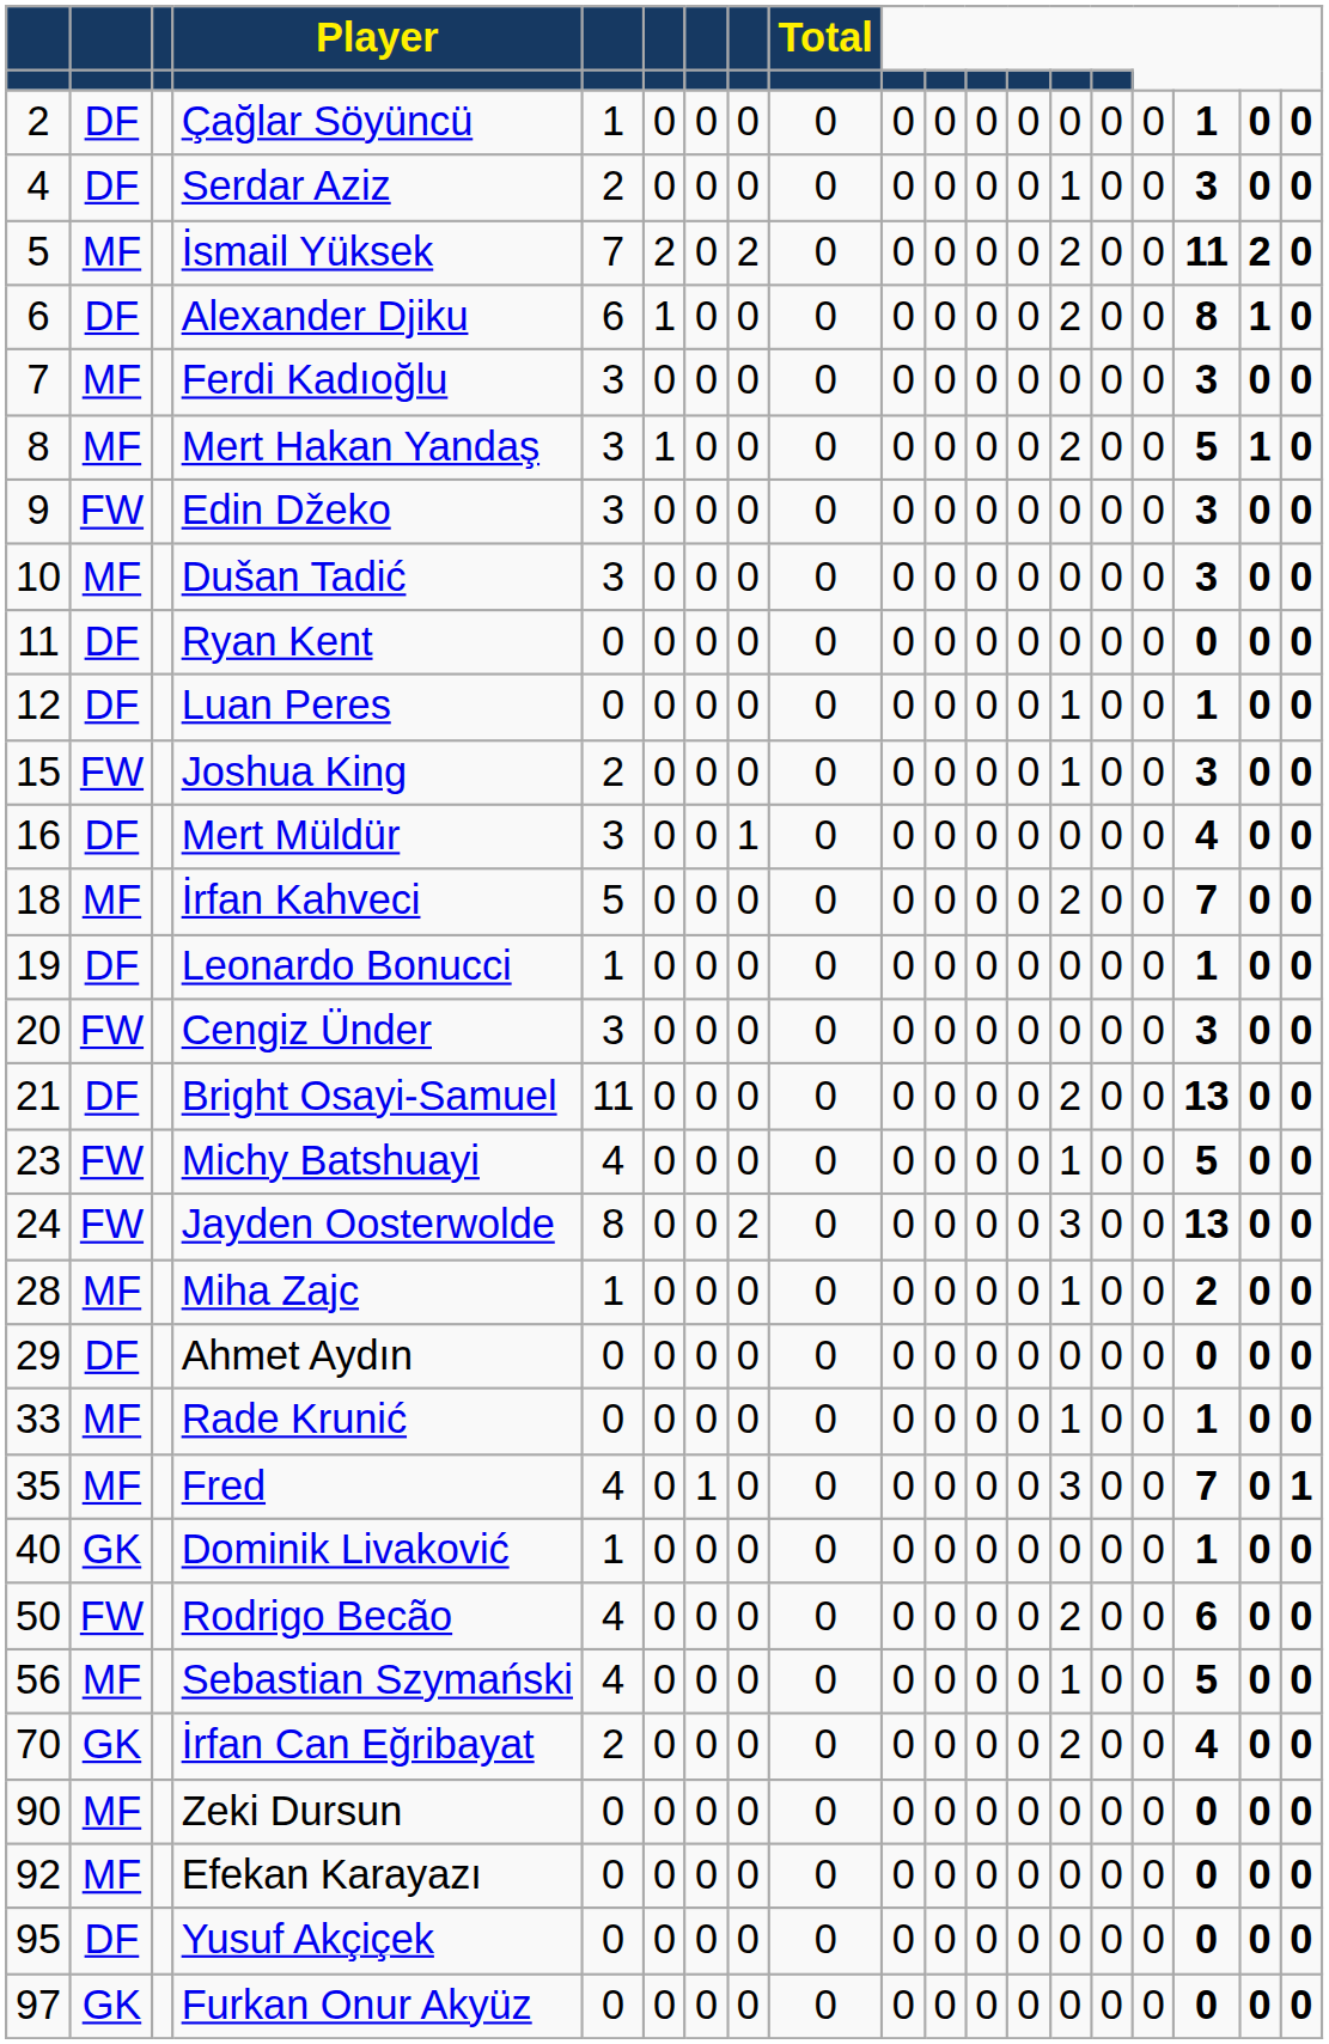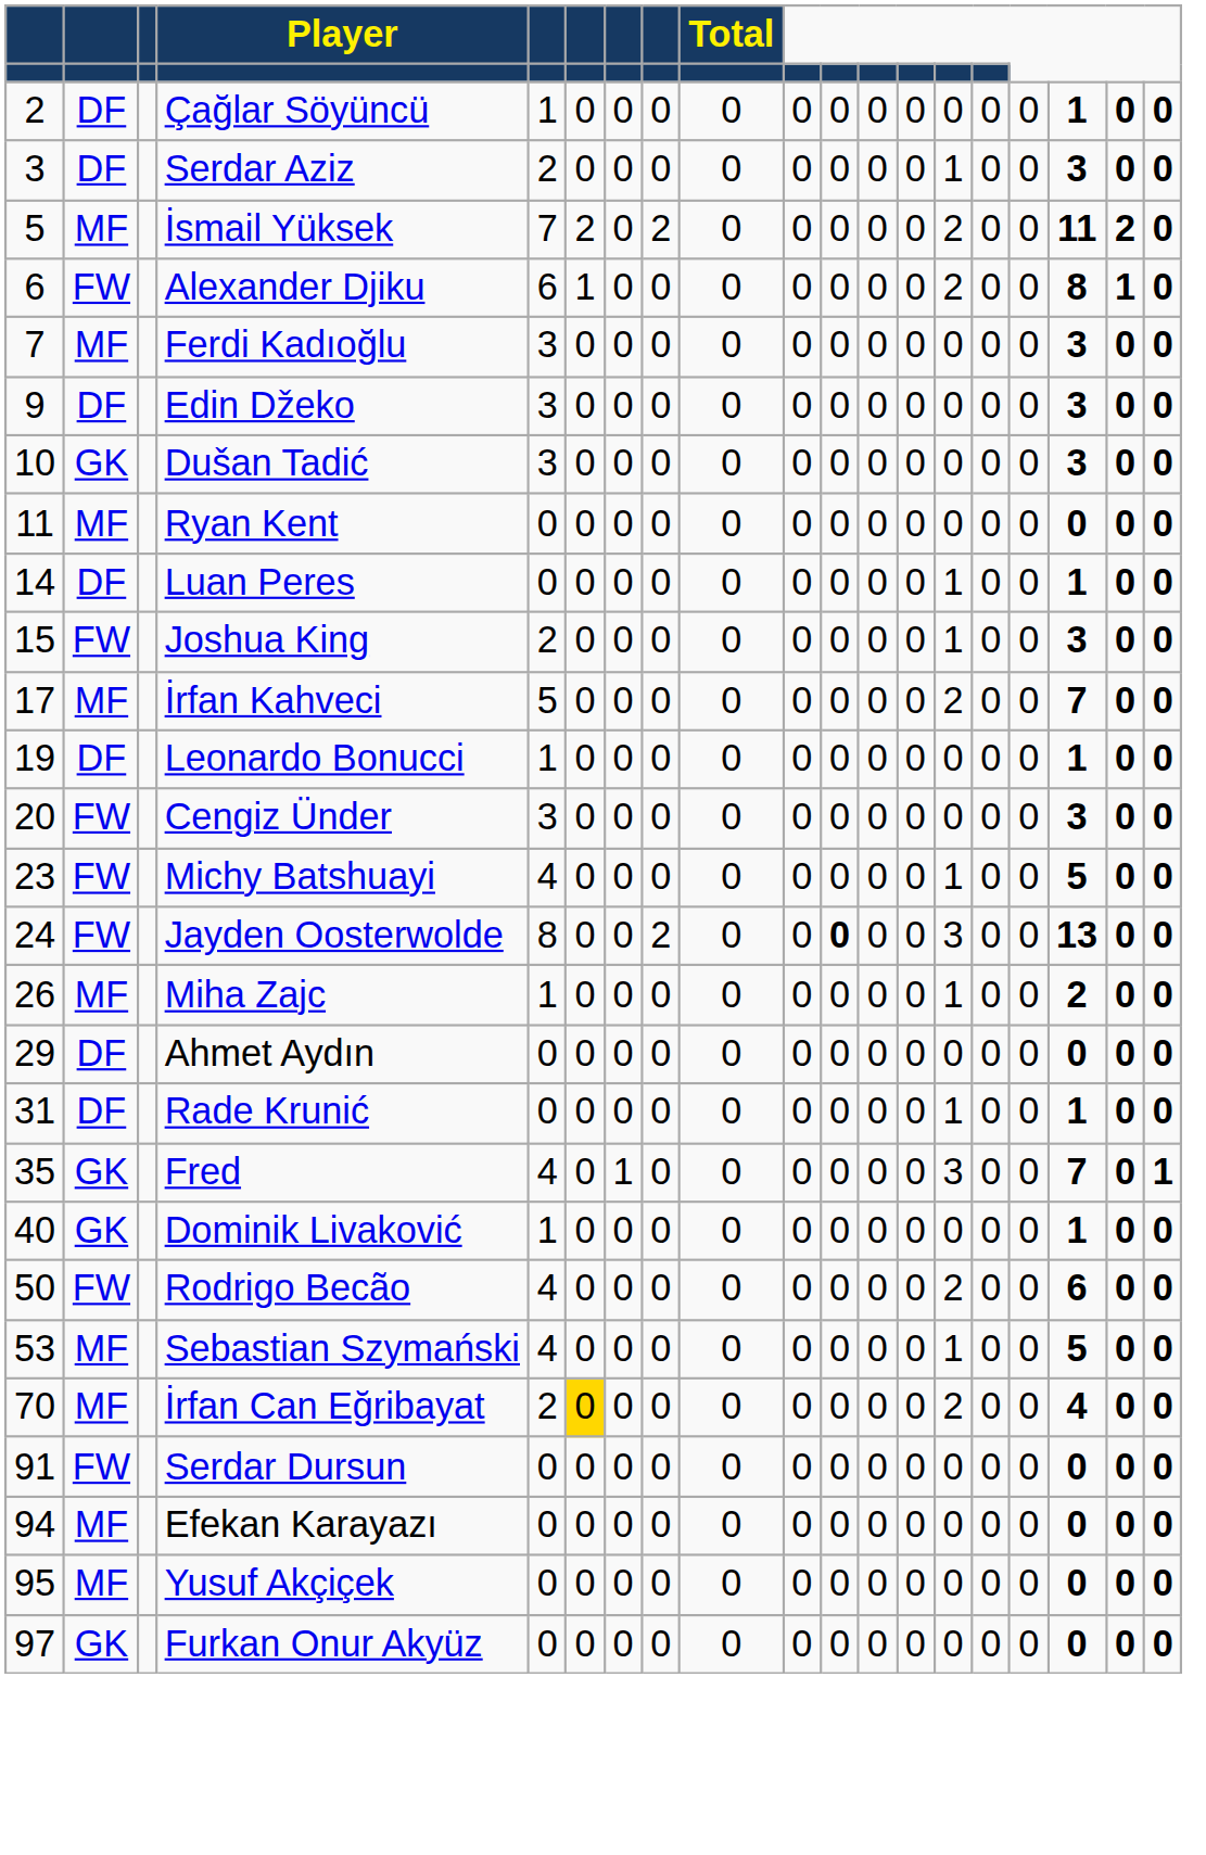Serdar Aziz | column 1: 4 -> 3
Alexander Djiku | column 2: DF -> FW
- row: 8 | MF | Mert Hakan Yandaş | 3 | 1 | 0 | 0 | 0 | 0 | 0 | 0 | 0 | 2 | 0 | 0 | 5 | 1 | 0
Edin Džeko | column 2: FW -> DF
Dušan Tadić | column 2: MF -> GK
Ryan Kent | column 2: DF -> MF
Luan Peres | column 1: 12 -> 14
- row: 16 | DF | Mert Müldür | 3 | 0 | 0 | 1 | 0 | 0 | 0 | 0 | 0 | 0 | 0 | 0 | 4 | 0 | 0
İrfan Kahveci | column 1: 18 -> 17
- row: 21 | DF | Bright Osayi-Samuel | 11 | 0 | 0 | 0 | 0 | 0 | 0 | 0 | 0 | 2 | 0 | 0 | 13 | 0 | 0
Jayden Oosterwolde | column 11: normal -> bold
Miha Zajc | column 1: 28 -> 26
Rade Krunić | column 1: 33 -> 31
Rade Krunić | column 2: MF -> DF
Fred | column 2: MF -> GK
Sebastian Szymański | column 1: 56 -> 53
İrfan Can Eğribayat | column 2: GK -> MF
İrfan Can Eğribayat | column 6: no background -> gold background
+ row: 91 | FW | Serdar Dursun | 0 | 0 | 0 | 0 | 0 | 0 | 0 | 0 | 0 | 0 | 0 | 0 | 0 | 0 | 0
- row: 90 | MF | Zeki Dursun | 0 | 0 | 0 | 0 | 0 | 0 | 0 | 0 | 0 | 0 | 0 | 0 | 0 | 0 | 0
Efekan Karayazı | column 1: 92 -> 94
Yusuf Akçiçek | column 2: DF -> MF
